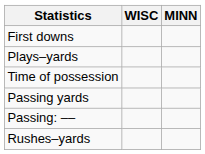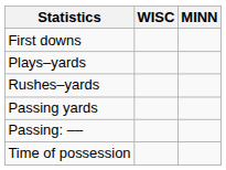rows swapped: Rushes–yards <-> Time of possession
